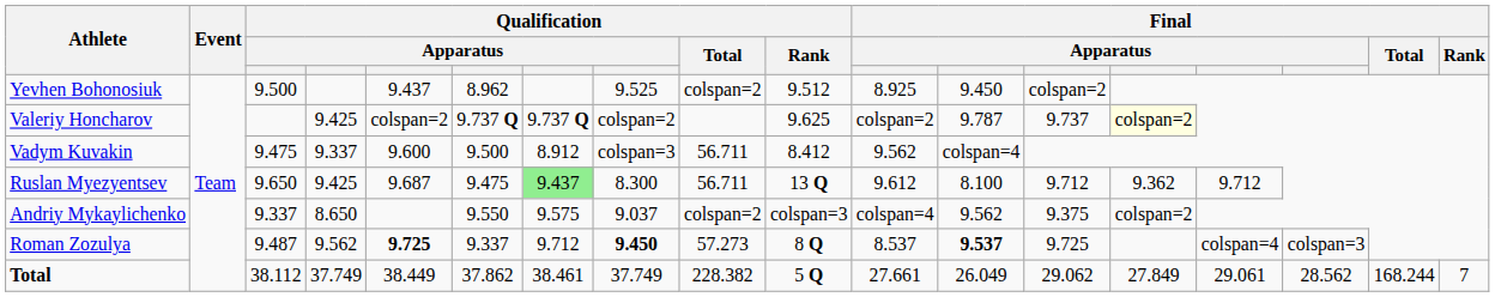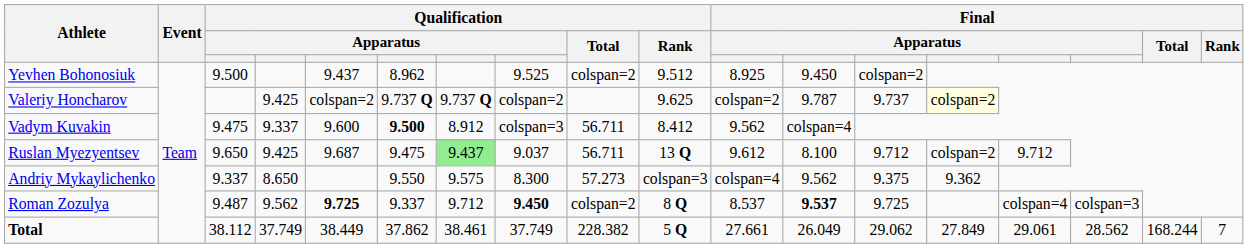Vadym Kuvakin | column 6: normal -> bold
Ruslan Myezyentsev | column 8: 8.300 -> 9.037
Ruslan Myezyentsev | column 14: 9.362 -> colspan=2
Andriy Mykaylichenko | column 8: 9.037 -> 8.300
Andriy Mykaylichenko | Qualification / Total: colspan=2 -> 57.273
Andriy Mykaylichenko | column 14: colspan=2 -> 9.362
Roman Zozulya | Qualification / Total: 57.273 -> colspan=2
